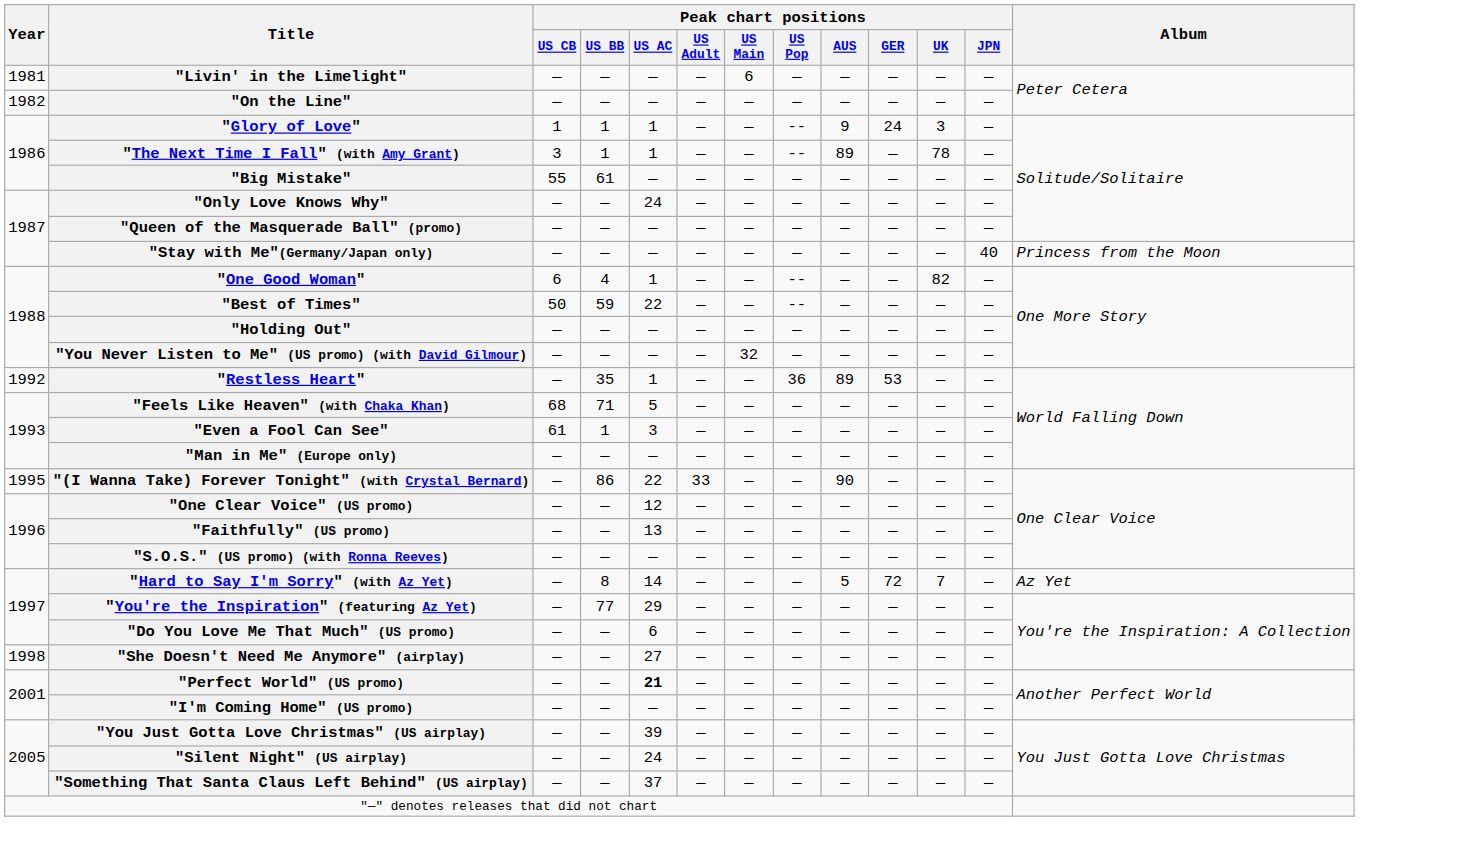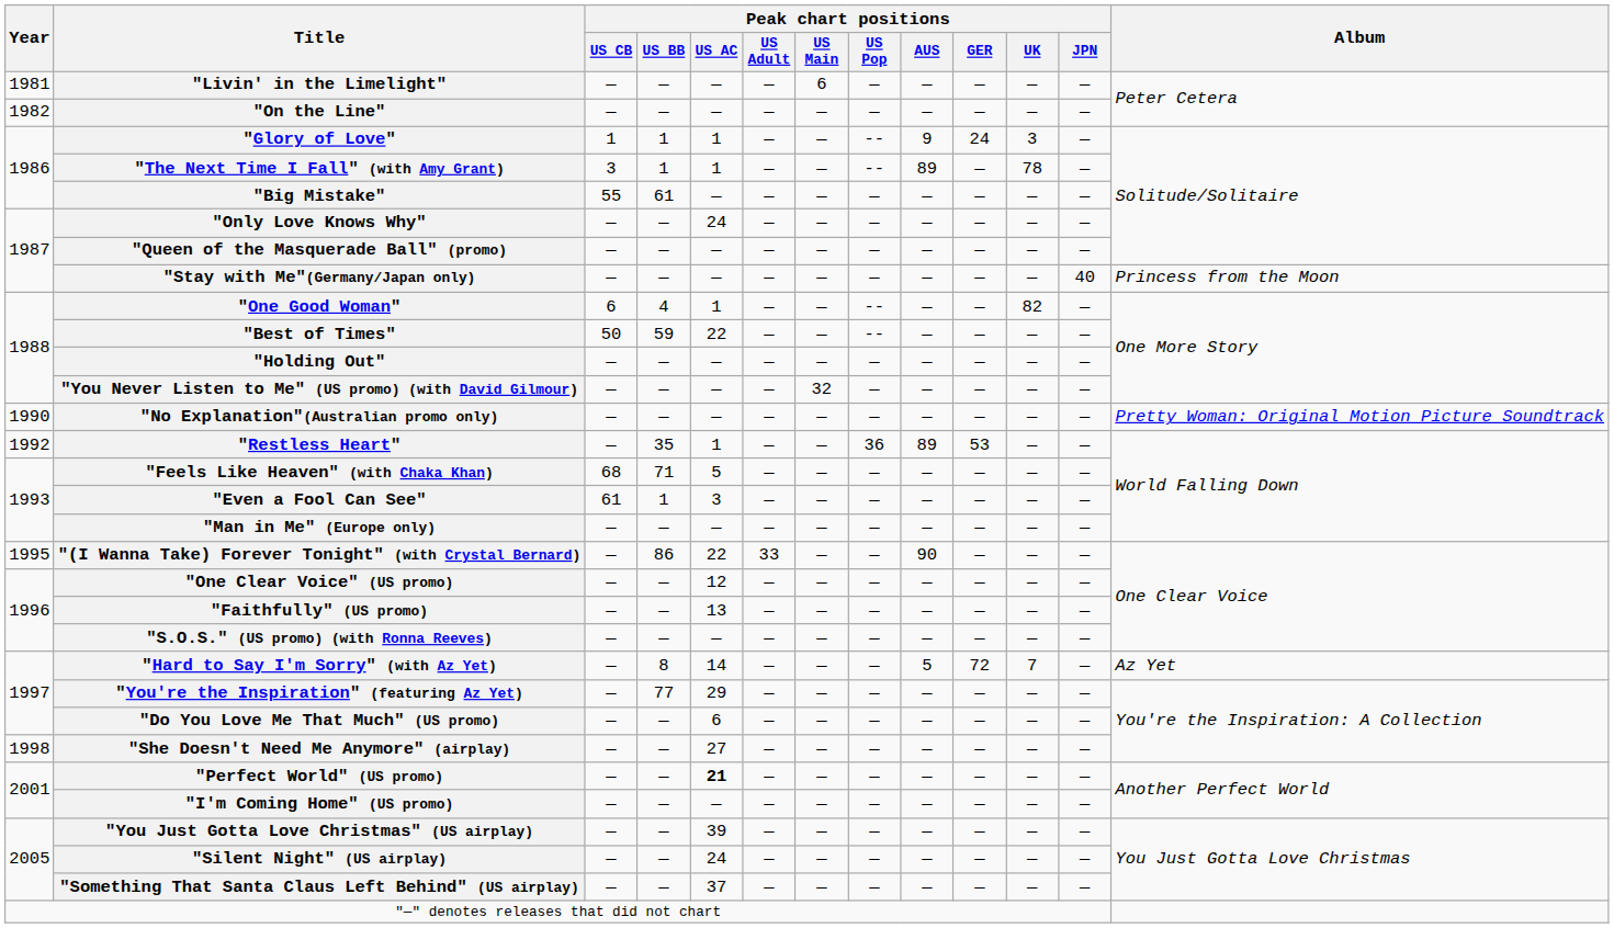+ row: 1990 | "No Explanation"(Australian promo only) | — | — | — | — | — | — | — | — | — | — | Pretty Woman: Original Motion Picture Soundtrack
